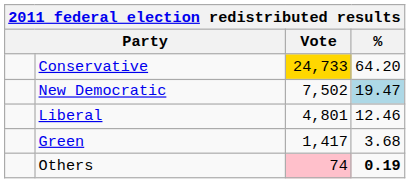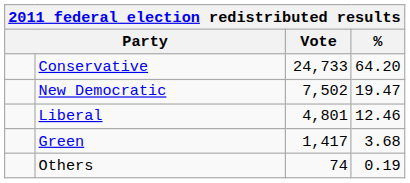Conservative | Vote: gold background -> no background
New Democratic | %: lightblue background -> no background
Others | Vote: pink background -> no background
Others | %: bold -> normal
